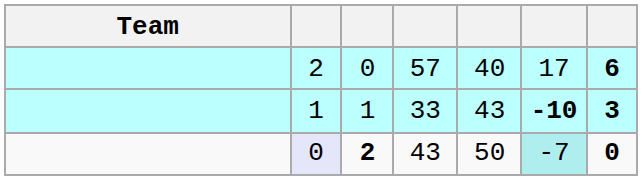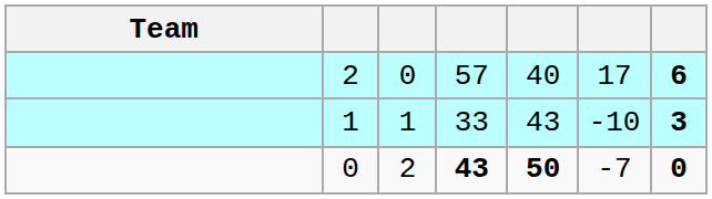row 3 | column 6: bold -> normal
row 4 | column 2: lavender background -> no background
row 4 | column 3: bold -> normal
row 4 | column 4: normal -> bold
row 4 | column 5: normal -> bold
row 4 | column 6: paleturquoise background -> no background
